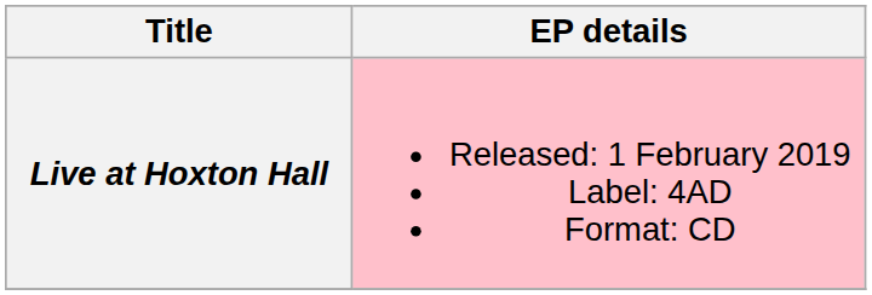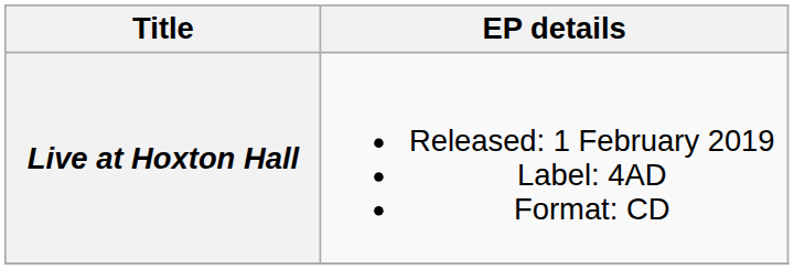Live at Hoxton Hall | EP details: pink background -> no background
